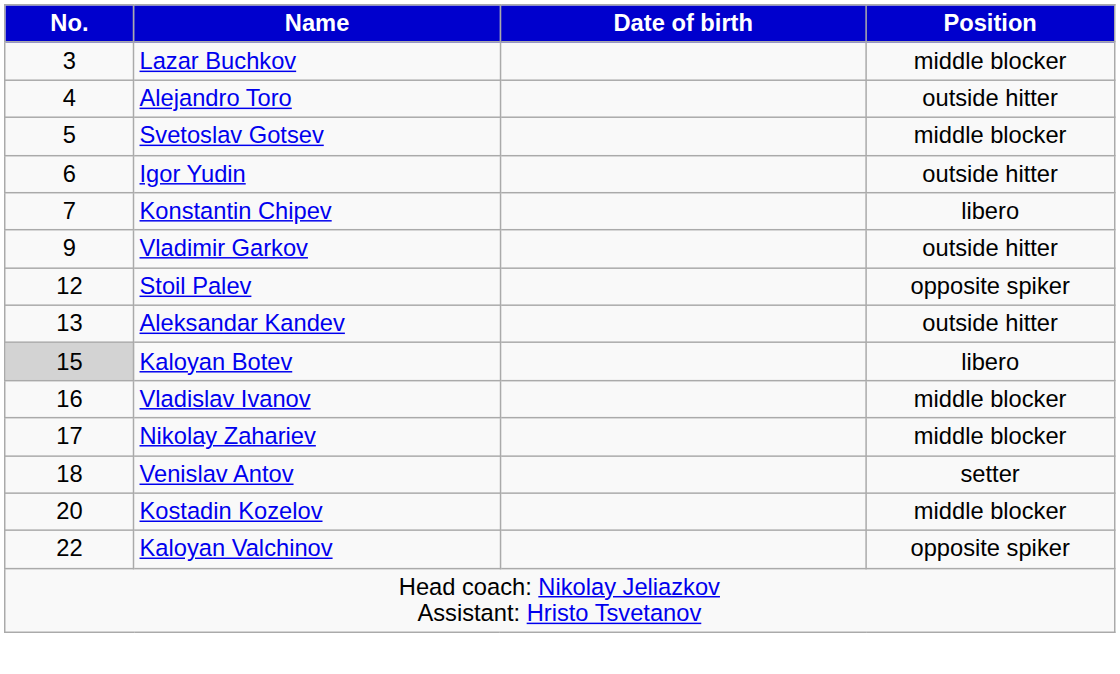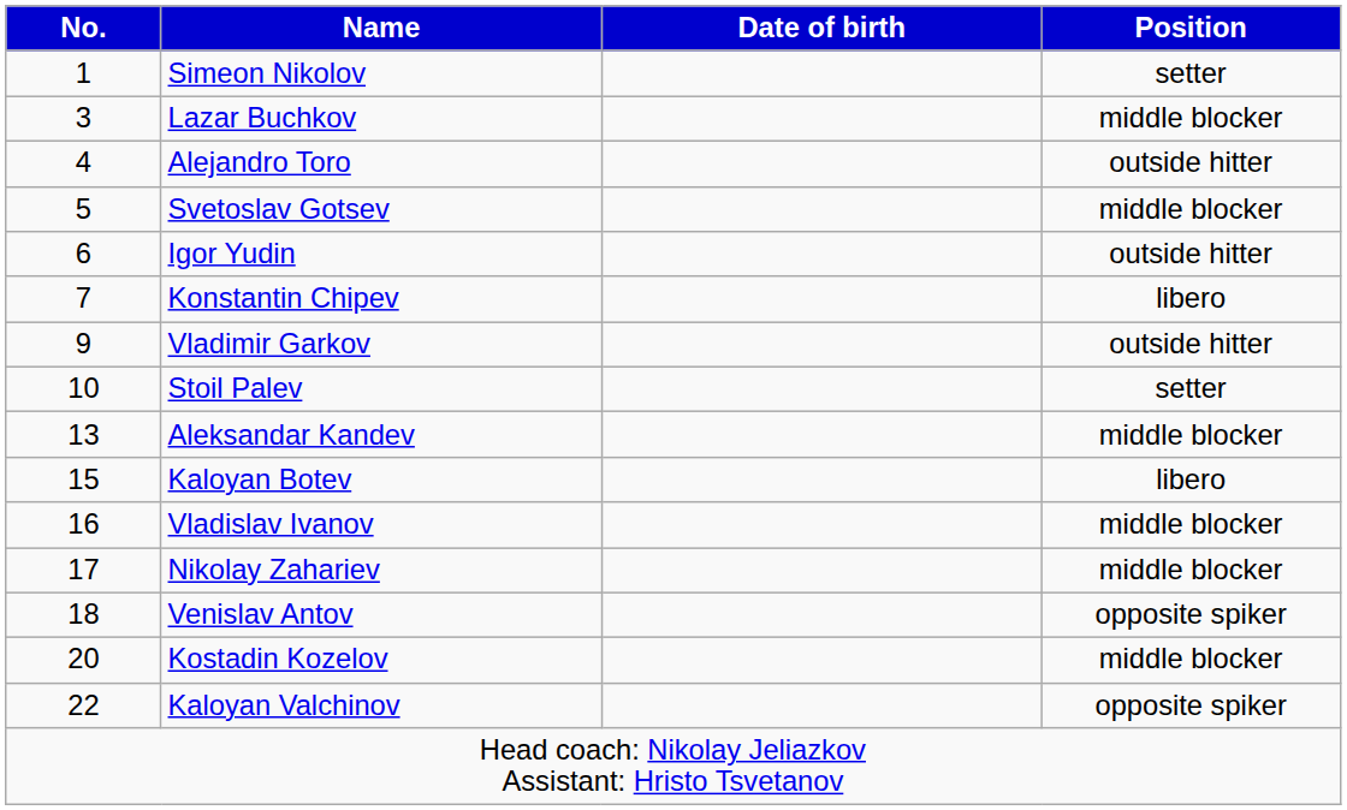+ row: 1 | Simeon Nikolov | setter
Stoil Palev | No.: 12 -> 10
Stoil Palev | Position: opposite spiker -> setter
Aleksandar Kandev | Position: outside hitter -> middle blocker
Kaloyan Botev | No.: lightgrey background -> no background
Venislav Antov | Position: setter -> opposite spiker
